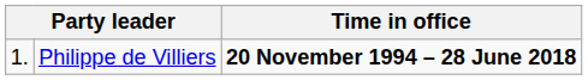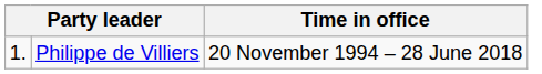Philippe de Villiers | Time in office: bold -> normal
